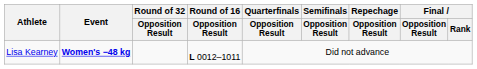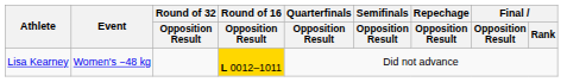Lisa Kearney | Event: bold -> normal
Lisa Kearney | Round of 16 / Opposition Result: no background -> gold background
